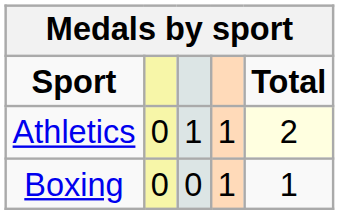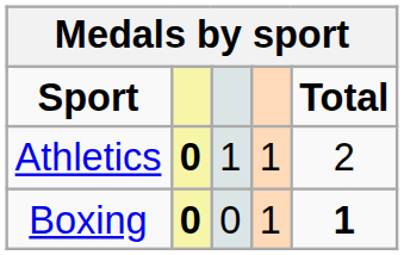Athletics | column 2: normal -> bold
Athletics | Total: lightyellow background -> no background
Boxing | column 2: normal -> bold
Boxing | Total: normal -> bold
